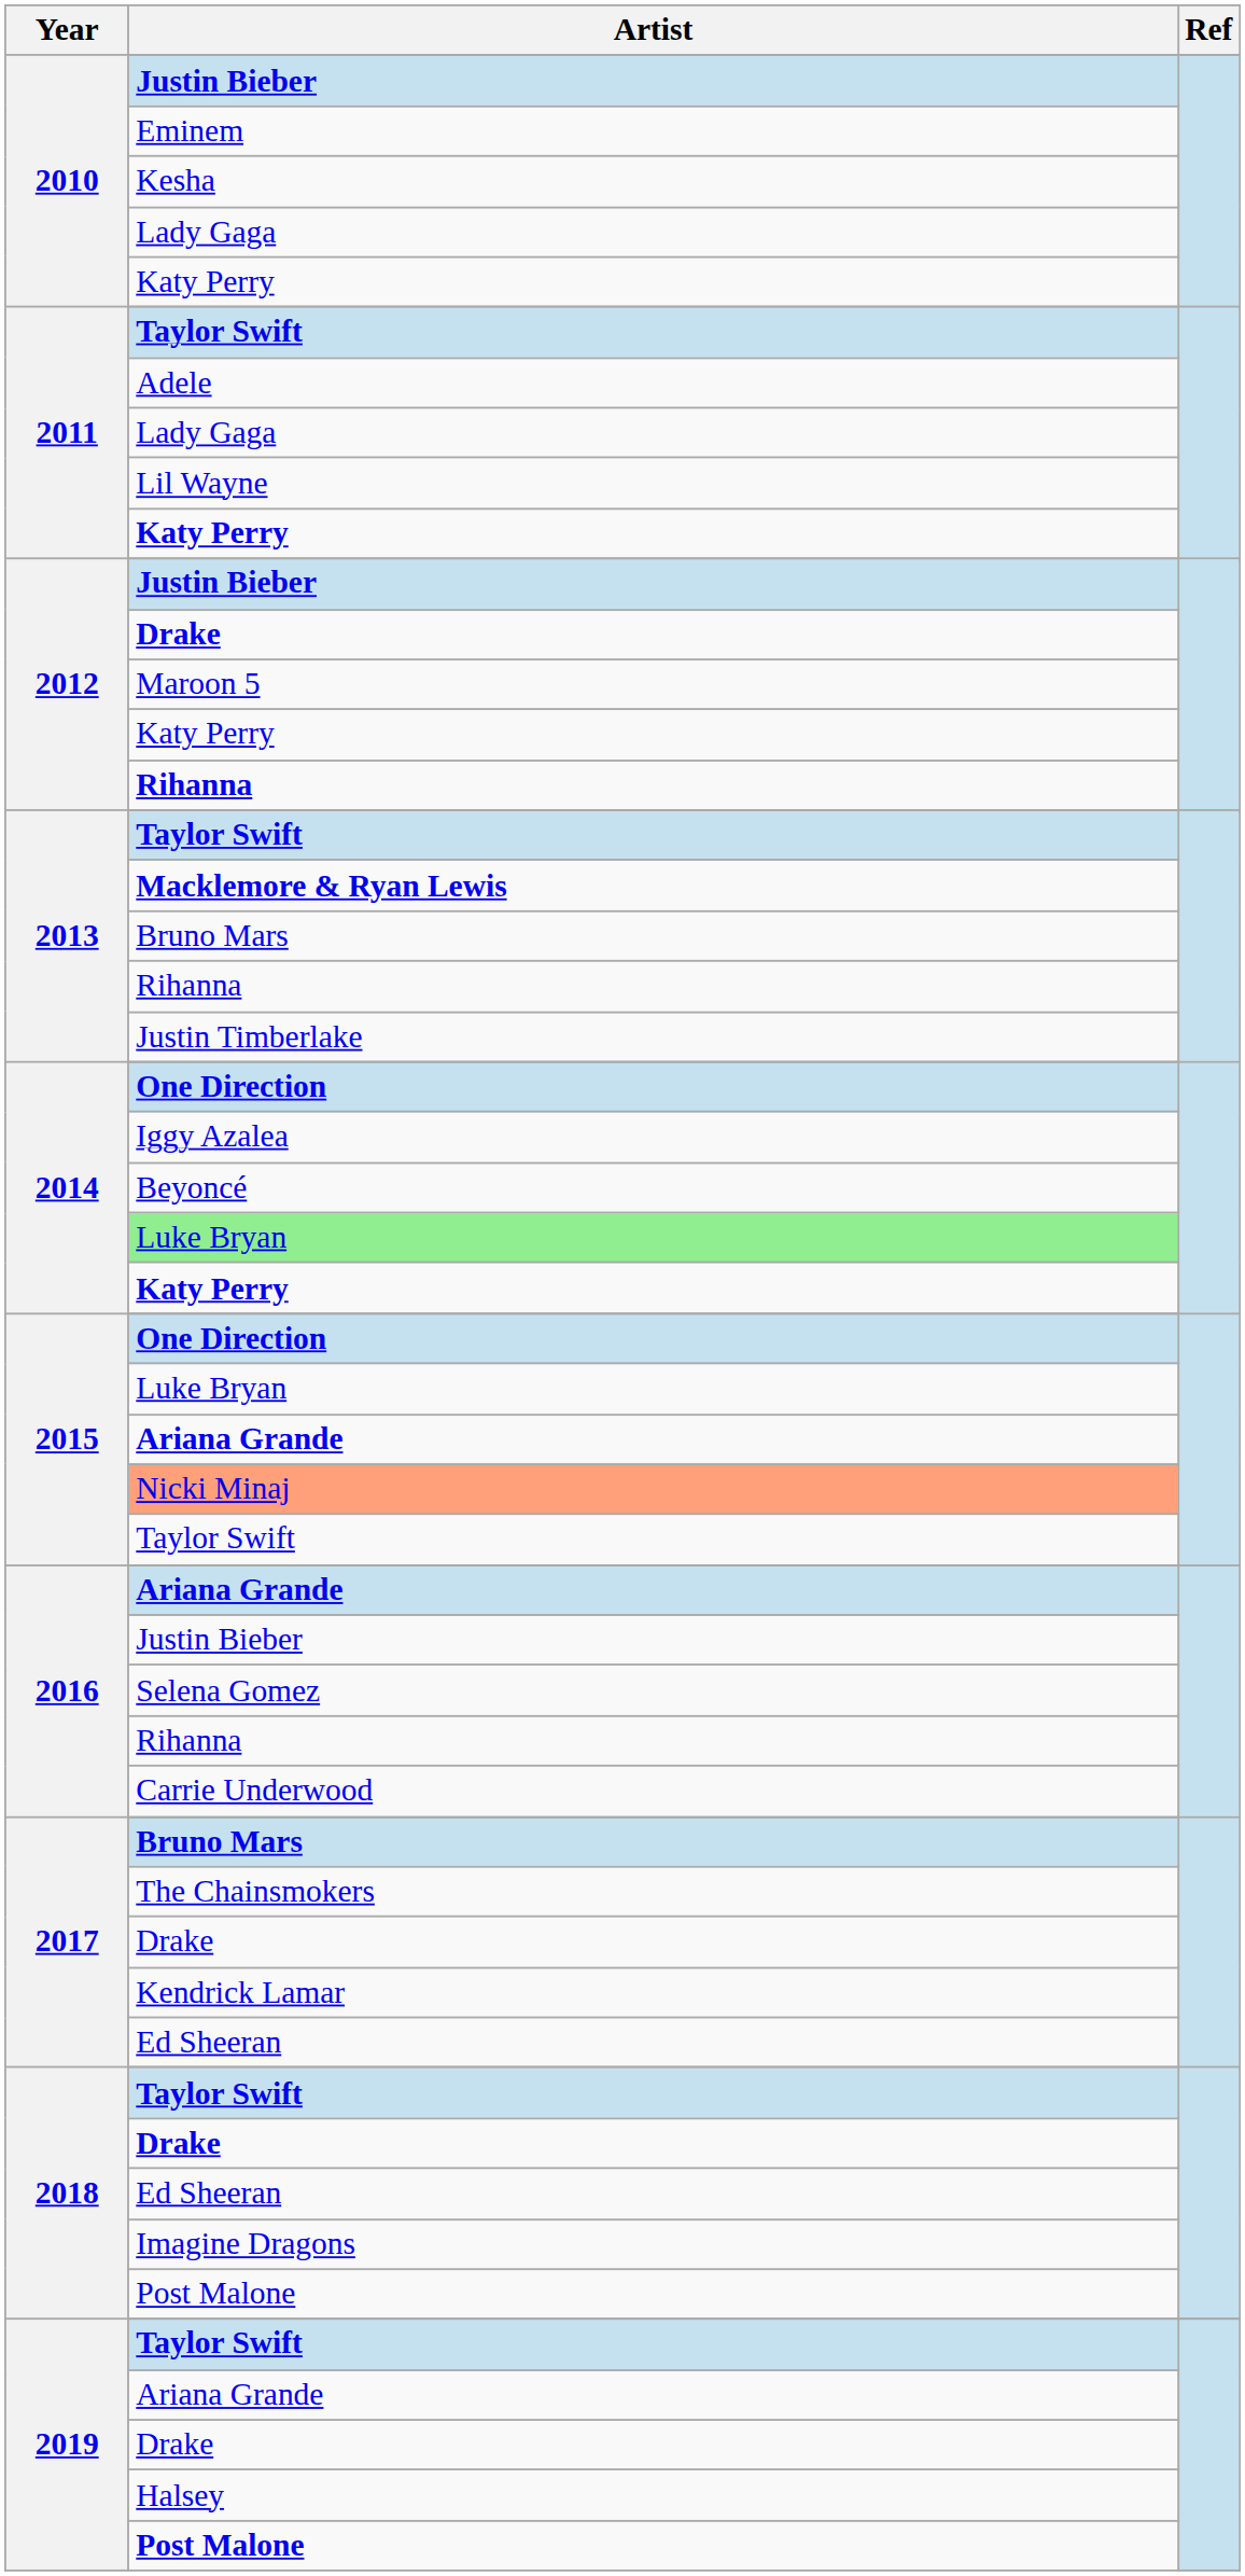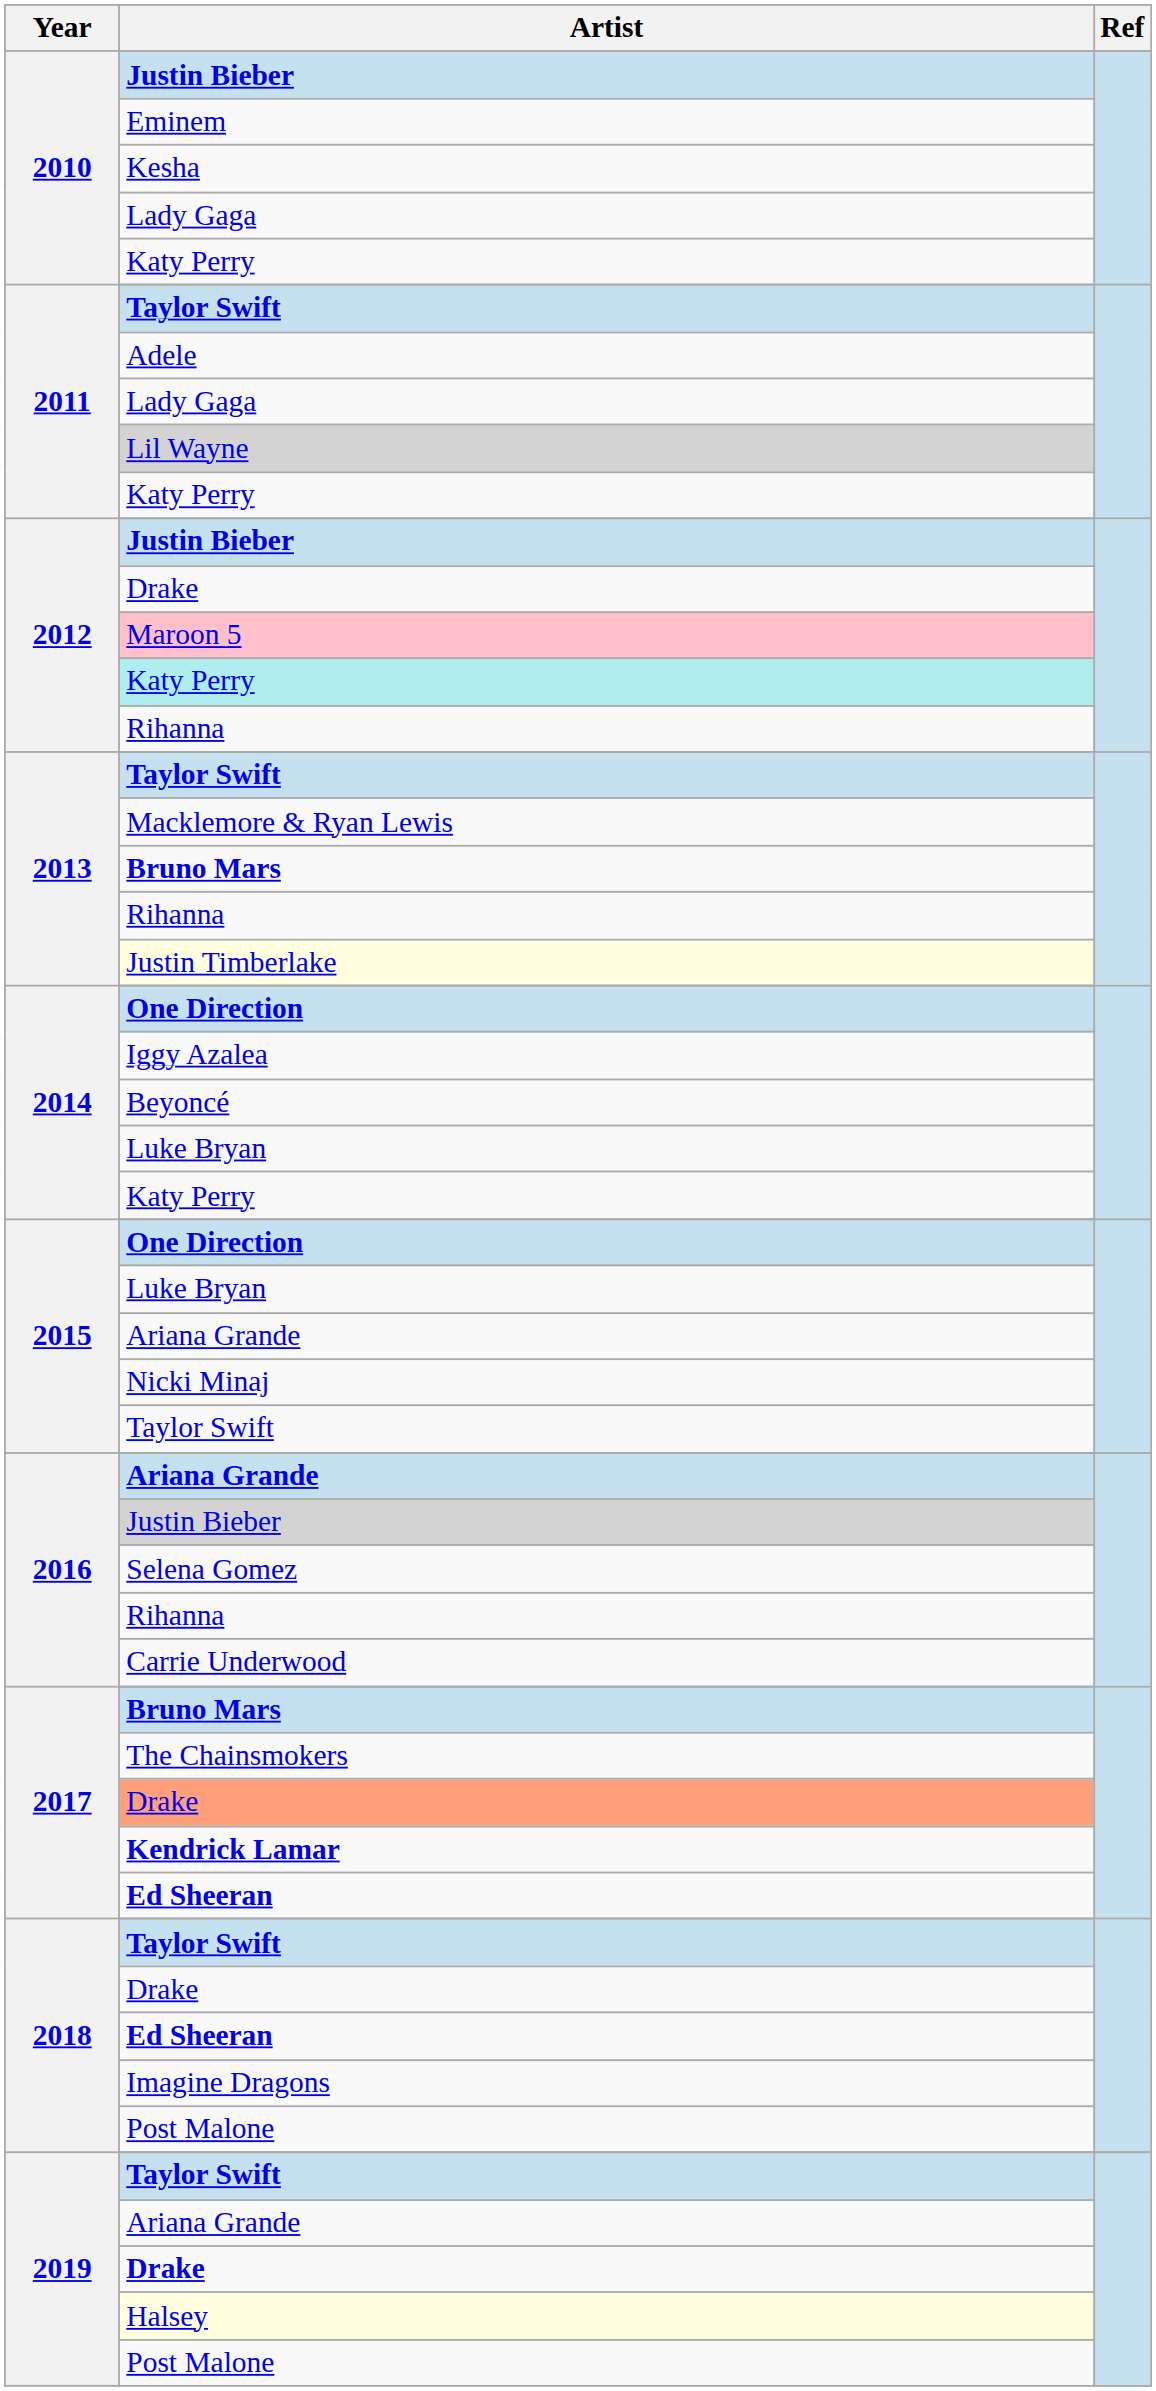Lil Wayne | Artist: no background -> lightgrey background
2011 / Katy Perry | Artist: bold -> normal
2012 / Drake | Artist: bold -> normal
Maroon 5 | Artist: no background -> pink background
2012 / Katy Perry | Artist: no background -> paleturquoise background
2012 / Rihanna | Artist: bold -> normal
Macklemore & Ryan Lewis | Artist: bold -> normal
2013 / Bruno Mars | Artist: normal -> bold
Justin Timberlake | Artist: no background -> lightyellow background
2014 / Luke Bryan | Artist: lightgreen background -> no background
2014 / Katy Perry | Artist: bold -> normal
2015 / Ariana Grande | Artist: bold -> normal
Nicki Minaj | Artist: lightsalmon background -> no background
2016 / Justin Bieber | Artist: no background -> lightgrey background
2017 / Drake | Artist: no background -> lightsalmon background
Kendrick Lamar | Artist: normal -> bold
2017 / Ed Sheeran | Artist: normal -> bold
2018 / Drake | Artist: bold -> normal
2018 / Ed Sheeran | Artist: normal -> bold
2019 / Drake | Artist: normal -> bold
Halsey | Artist: no background -> lightyellow background
2019 / Post Malone | Artist: bold -> normal
